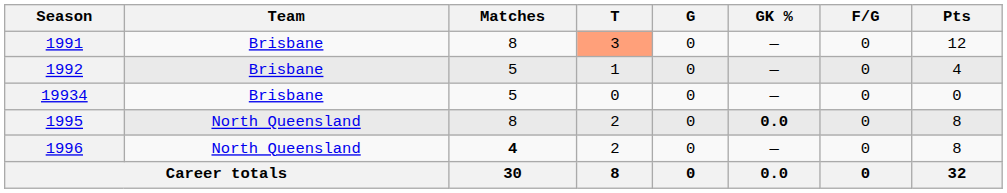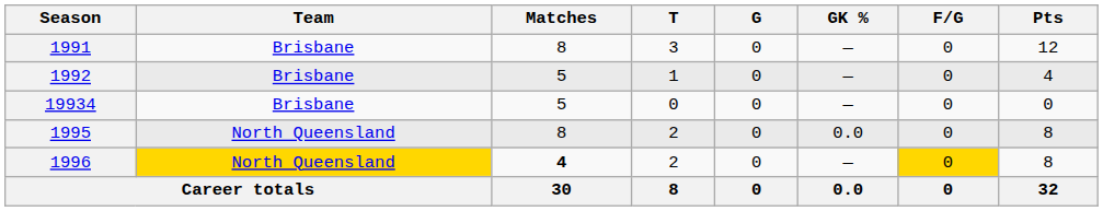1991 | T: lightsalmon background -> no background
1995 | GK %: bold -> normal
1996 | Team: no background -> gold background
1996 | F/G: no background -> gold background
